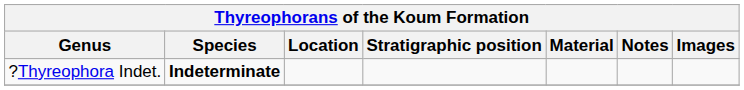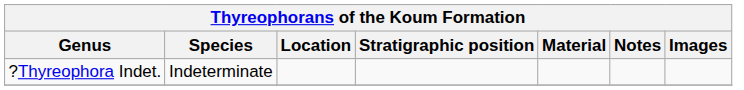?Thyreophora Indet. | Species: bold -> normal
